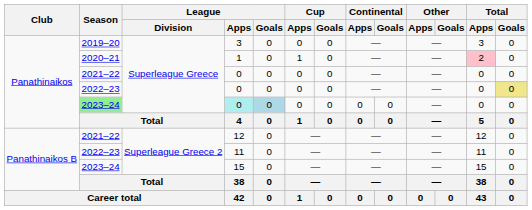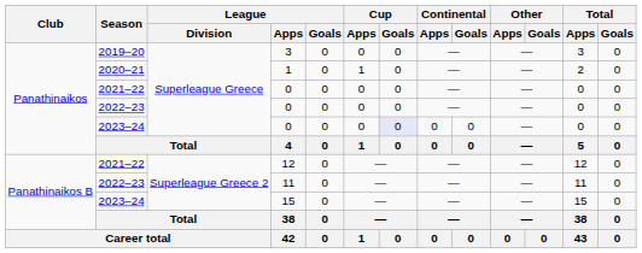row 4 | Total / Apps: pink background -> no background
row 6 | Total / Goals: khaki background -> no background
row 7 | Season: lightgreen background -> no background
row 7 | League / Apps: paleturquoise background -> no background
row 7 | League / Goals: lightblue background -> no background
row 7 | Cup / Goals: no background -> lavender background
row 9 | Season: no background -> lightyellow background
